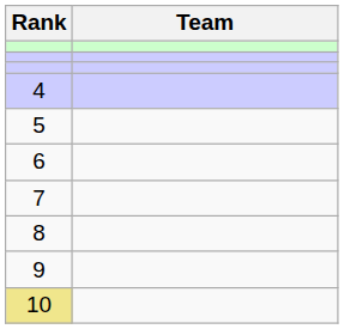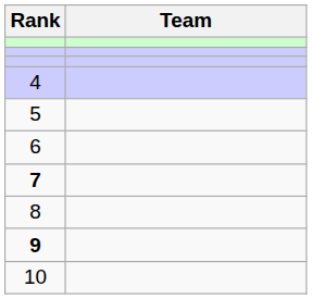row 8 | Rank: normal -> bold
row 10 | Rank: normal -> bold
row 11 | Rank: khaki background -> no background
